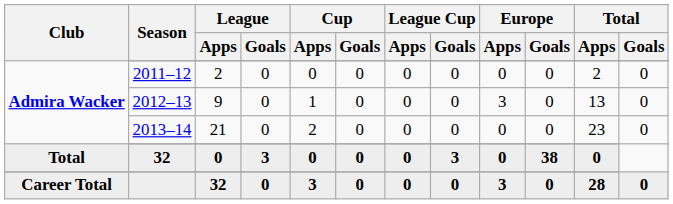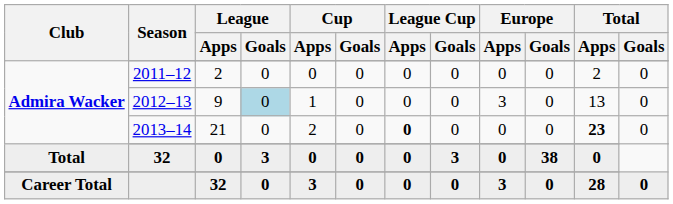9 | League / Goals: no background -> lightblue background
21 | League Cup / Apps: normal -> bold
21 | Total / Apps: normal -> bold
